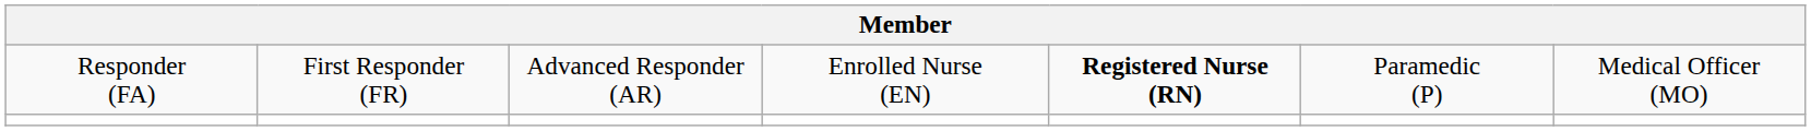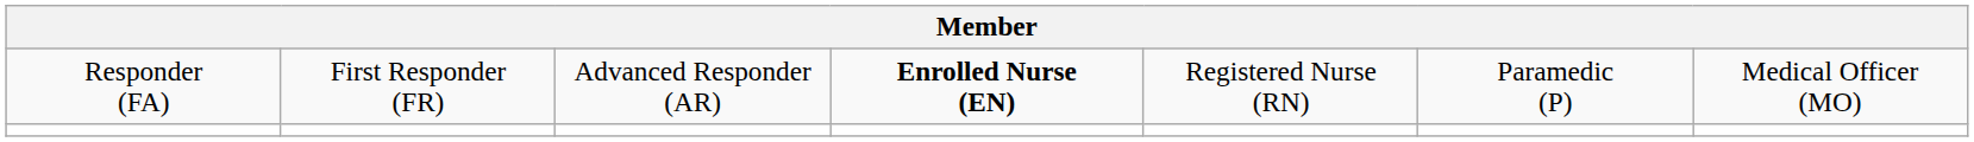Responder (FA) | column 4: normal -> bold
Responder (FA) | column 5: bold -> normal
